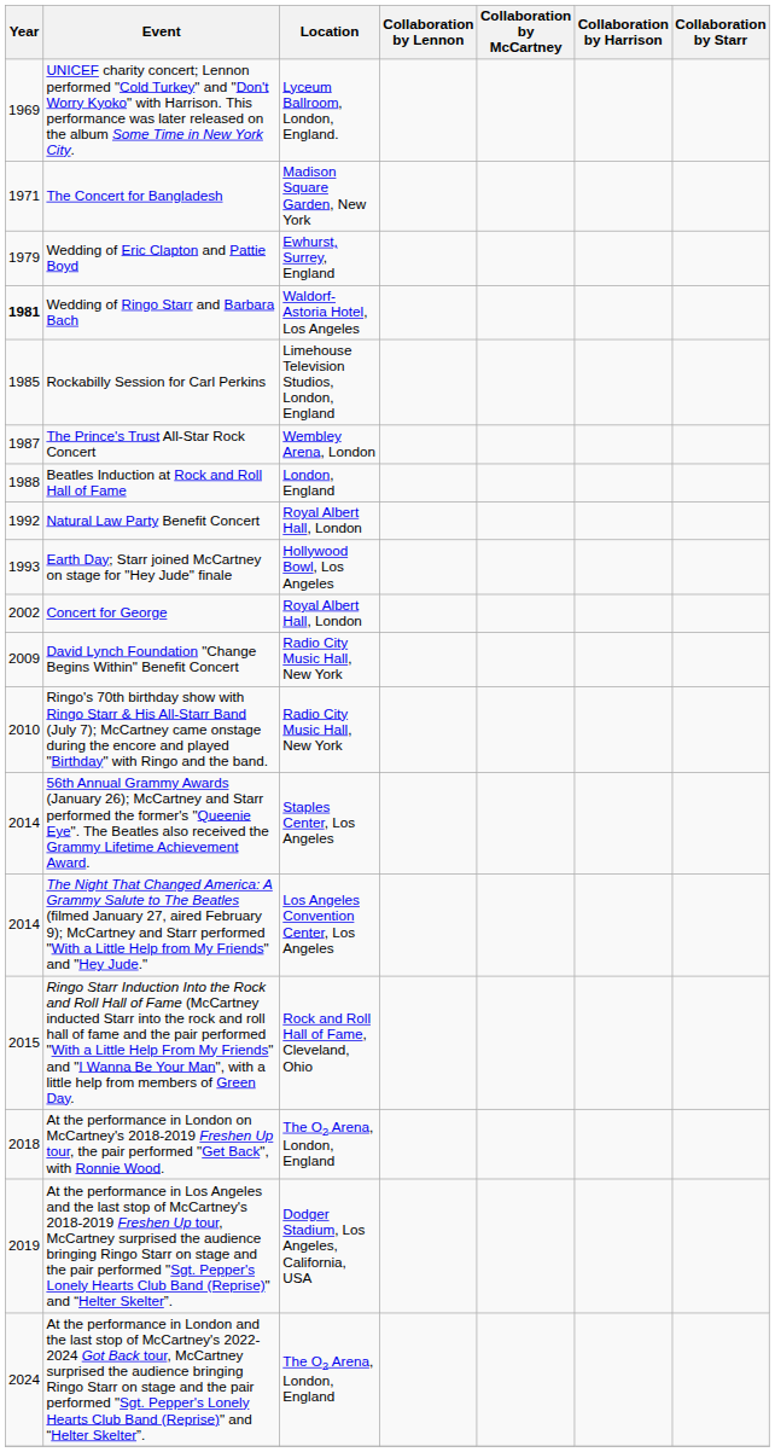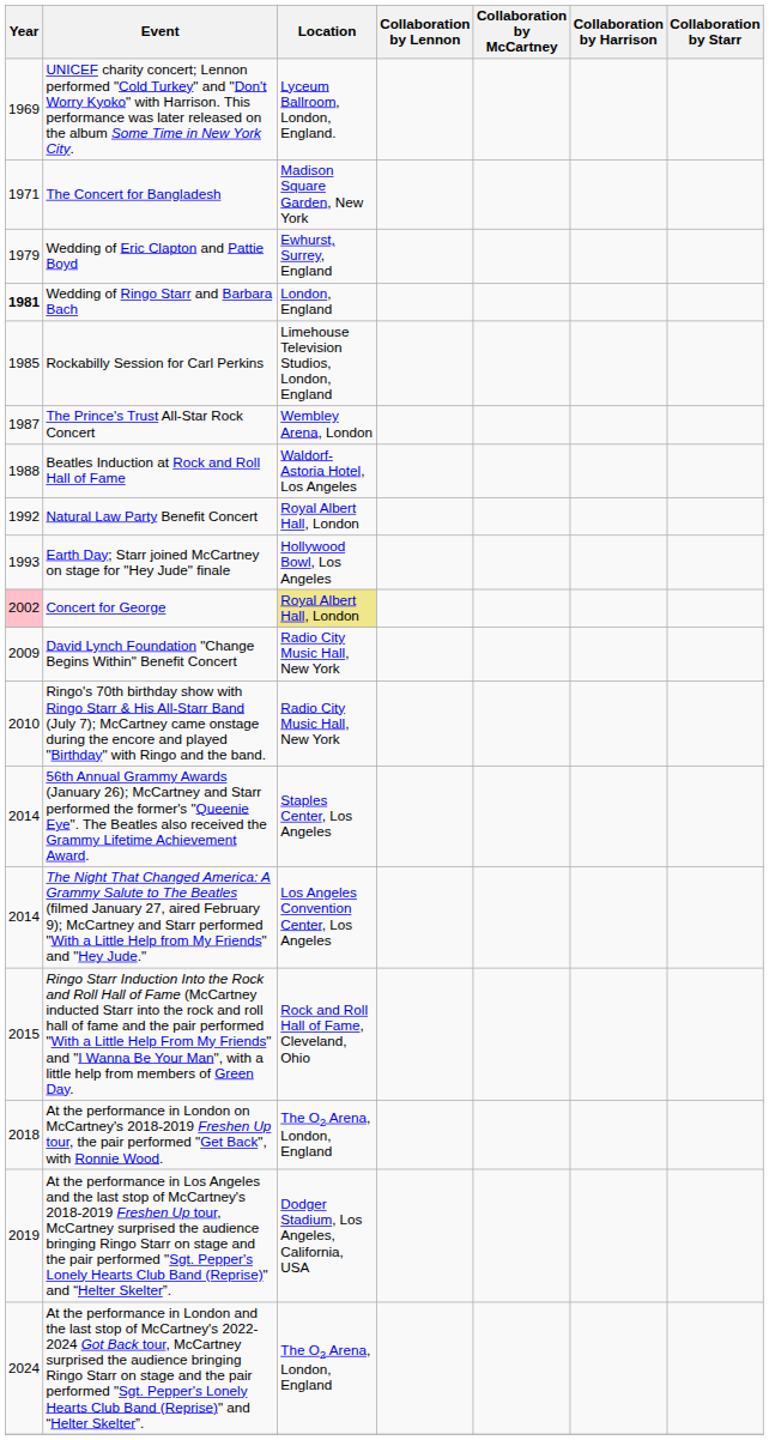Wedding of Ringo Starr and Barbara Bach | Location: Waldorf-Astoria Hotel, Los Angeles -> London, England
Beatles Induction at Rock and Roll Hall of Fame | Location: London, England -> Waldorf-Astoria Hotel, Los Angeles
Concert for George | Year: no background -> pink background
Concert for George | Location: no background -> khaki background
